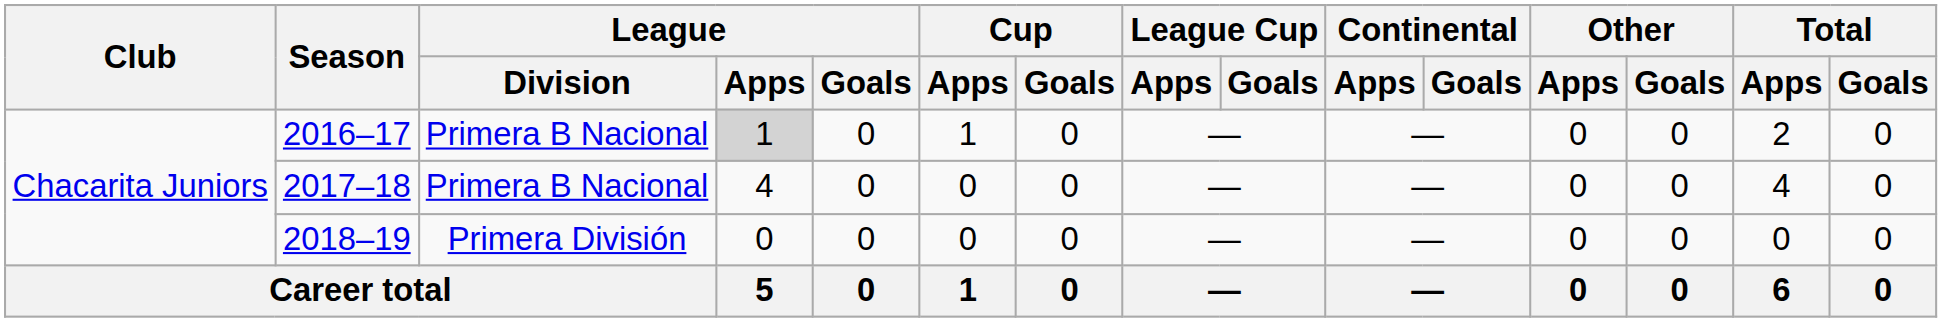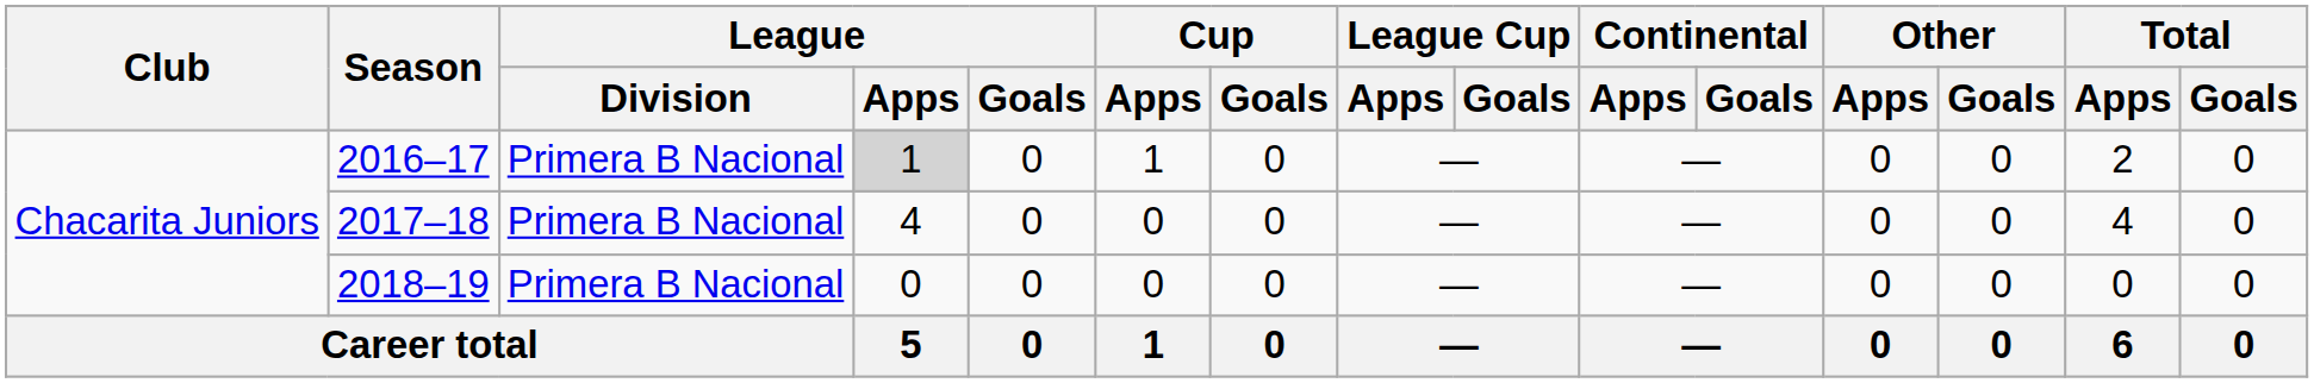2018–19 | League / Division: Primera División -> Primera B Nacional
